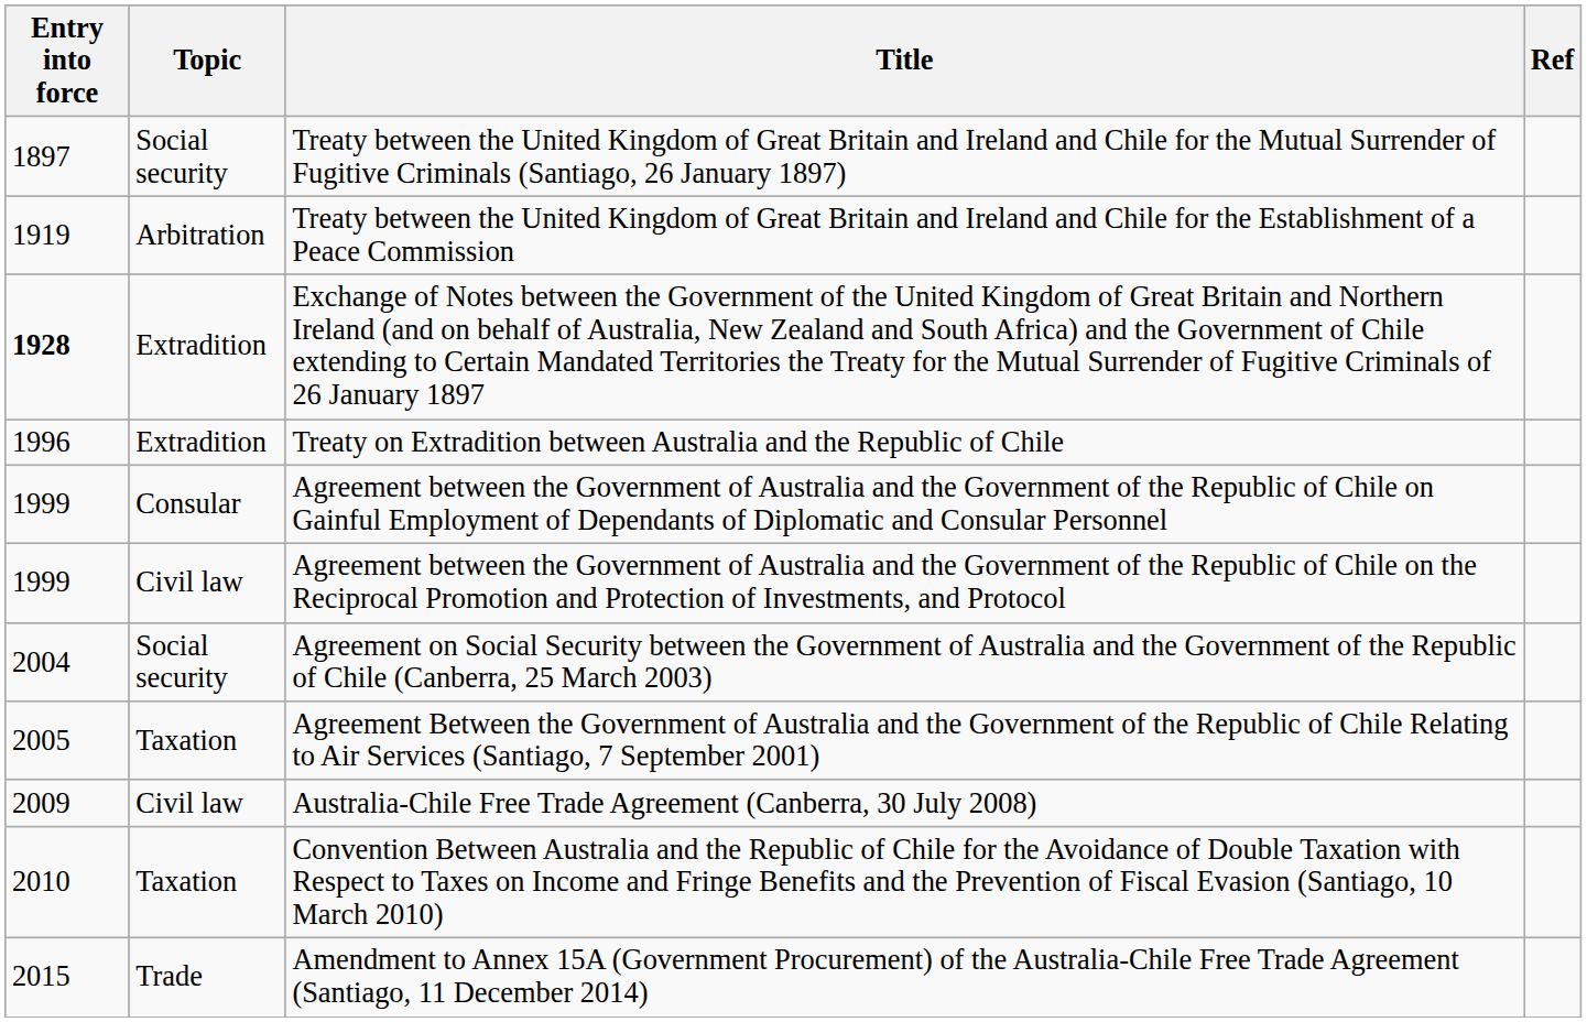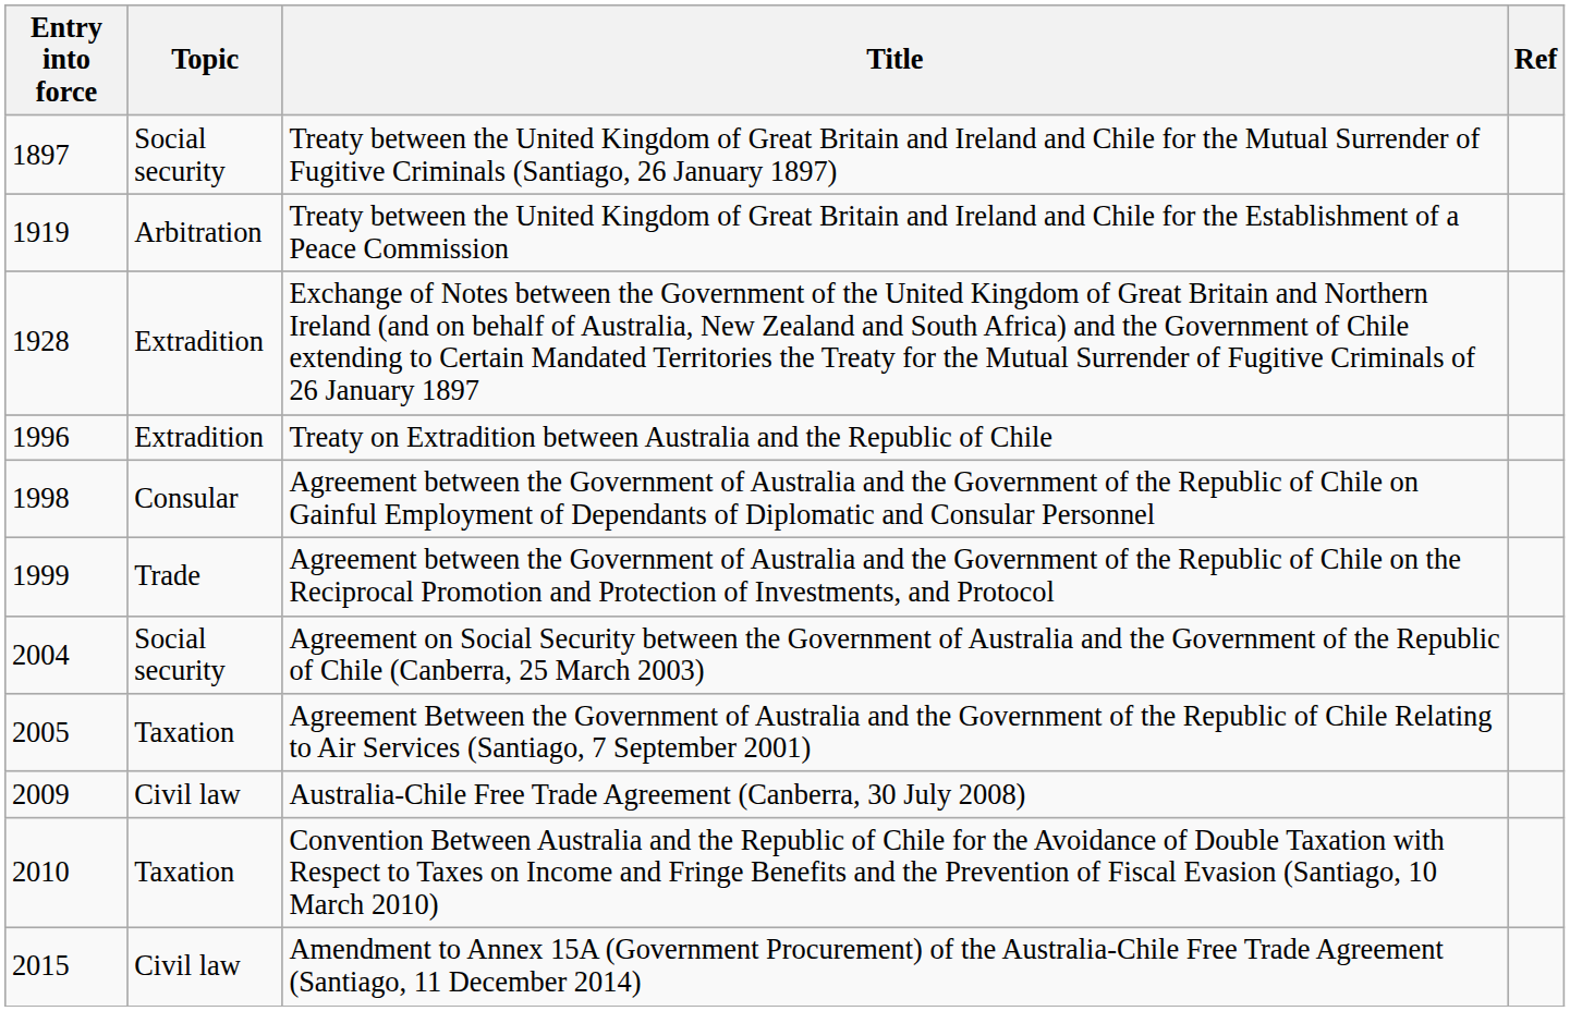row 4 | Entry into force: bold -> normal
row 6 | Entry into force: 1999 -> 1998
row 7 | Topic: Civil law -> Trade
row 12 | Topic: Trade -> Civil law
